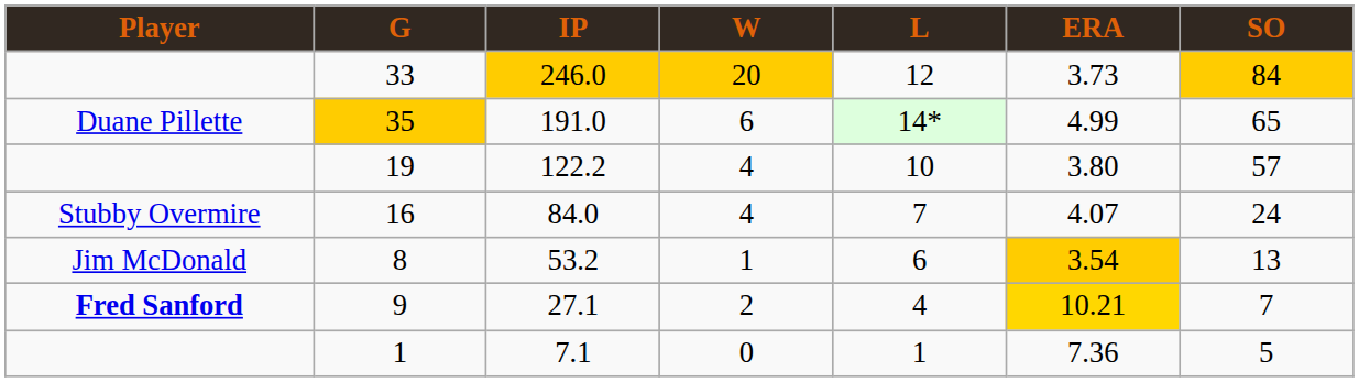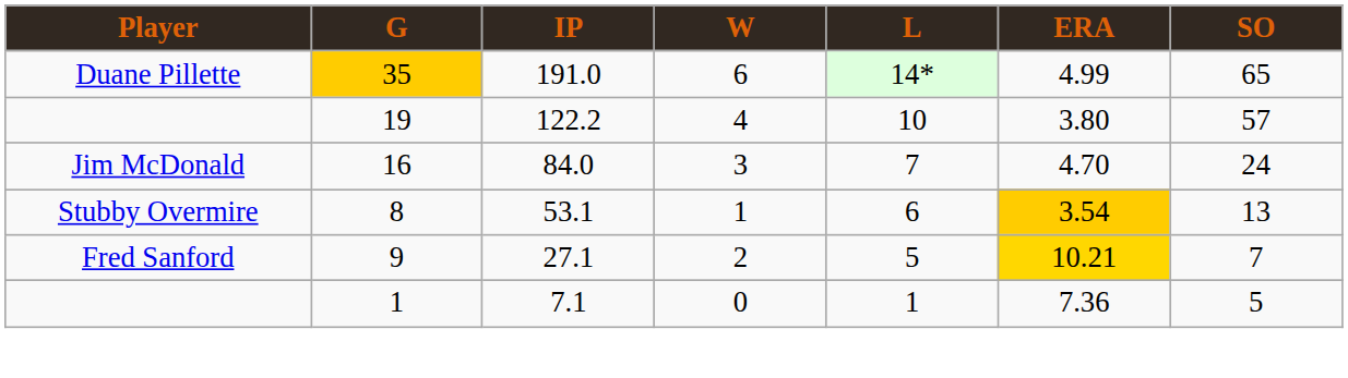- row: 33 | 246.0 | 20 | 12 | 3.73 | 84
16 | Player: Stubby Overmire -> Jim McDonald
16 | W: 4 -> 3
16 | ERA: 4.07 -> 4.70
8 | Player: Jim McDonald -> Stubby Overmire
8 | IP: 53.2 -> 53.1
9 | Player: bold -> normal
9 | L: 4 -> 5
